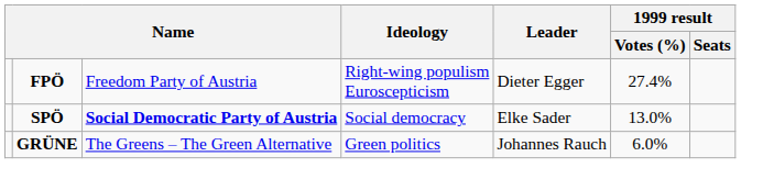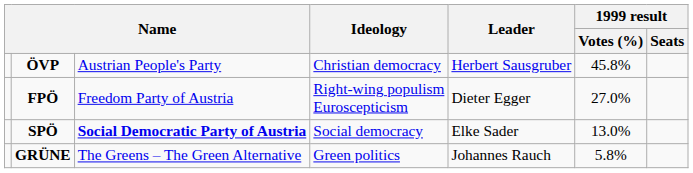+ row: ÖVP | Austrian People's Party | Christian democracy | Herbert Sausgruber | 45.8%
FPÖ | 1999 result / Votes (%): 27.4% -> 27.0%
GRÜNE | 1999 result / Votes (%): 6.0% -> 5.8%
